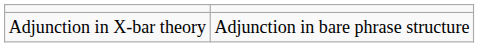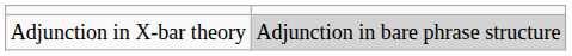Adjunction in X-bar theory | column 2: no background -> lightgrey background
